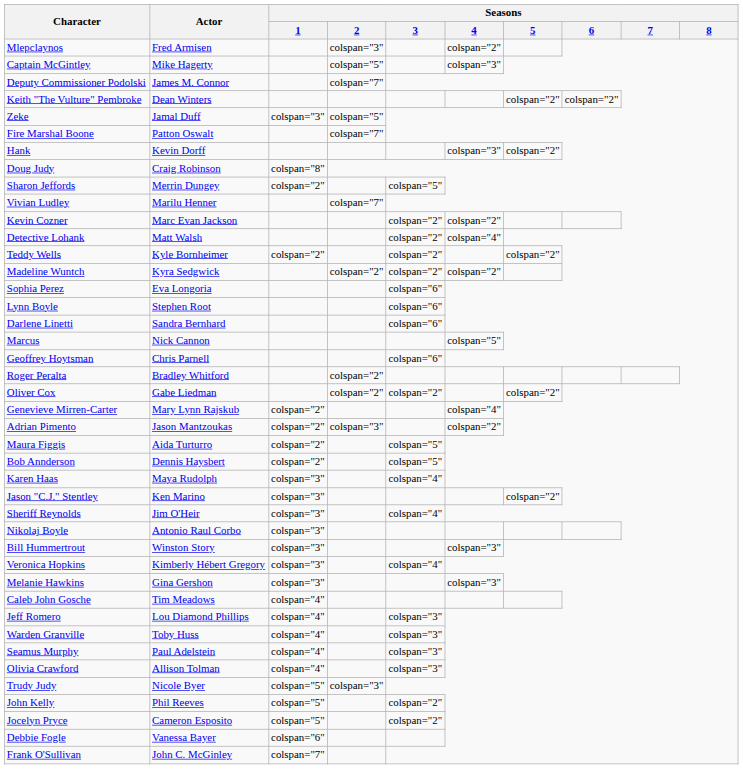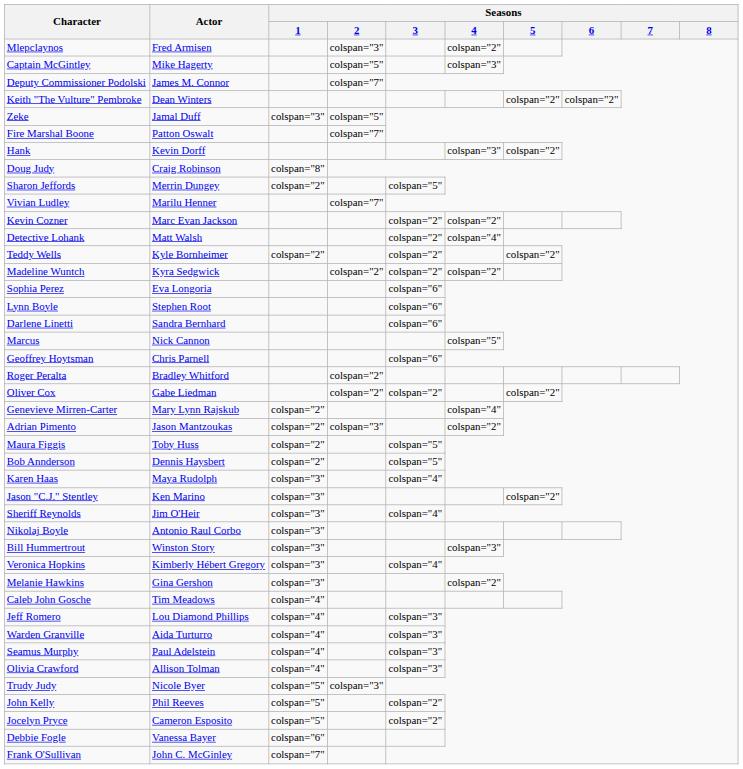Maura Figgis | Actor: Aida Turturro -> Toby Huss
Melanie Hawkins | Seasons / 4: colspan="3" -> colspan="2"
Warden Granville | Actor: Toby Huss -> Aida Turturro
